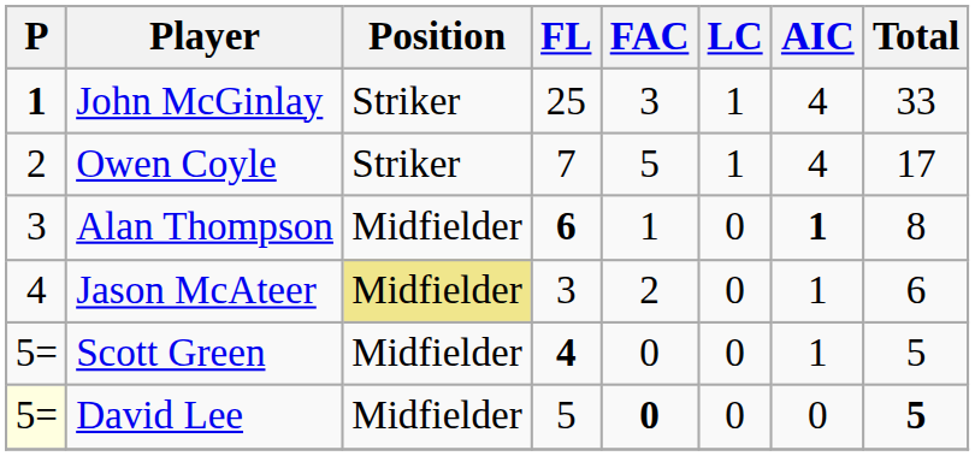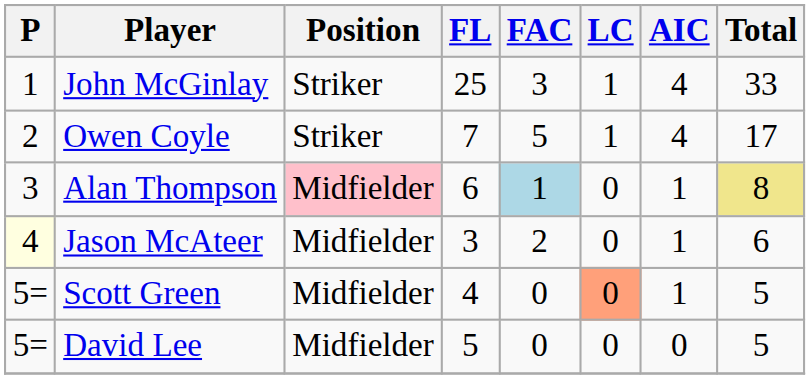John McGinlay | P: bold -> normal
Alan Thompson | Position: no background -> pink background
Alan Thompson | FL: bold -> normal
Alan Thompson | FAC: no background -> lightblue background
Alan Thompson | AIC: bold -> normal
Alan Thompson | Total: no background -> khaki background
Jason McAteer | P: no background -> lightyellow background
Jason McAteer | Position: khaki background -> no background
Scott Green | FL: bold -> normal
Scott Green | LC: no background -> lightsalmon background
David Lee | P: lightyellow background -> no background
David Lee | FAC: bold -> normal
David Lee | Total: bold -> normal
